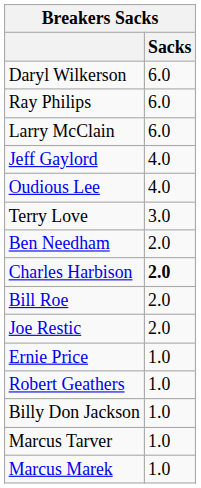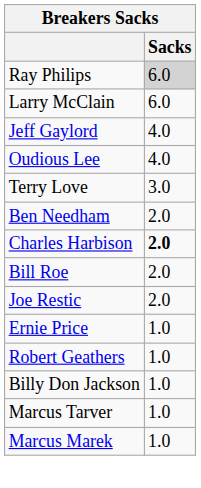- row: Daryl Wilkerson | 6.0
Ray Philips | Sacks: no background -> lightgrey background
